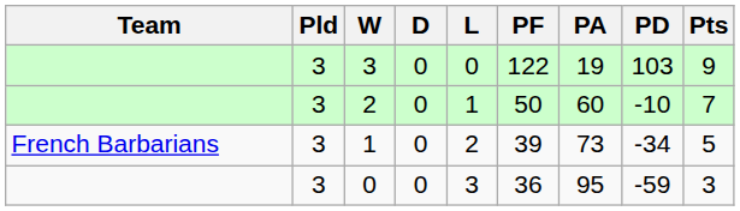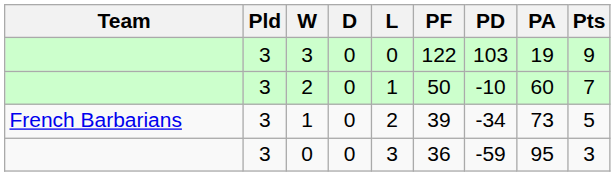columns swapped: PA <-> PD
